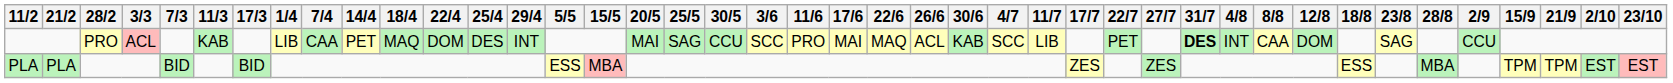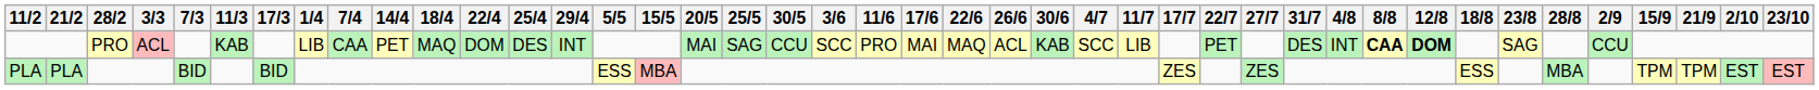row 2 | 31/7: bold -> normal
row 2 | 8/8: normal -> bold
row 2 | 12/8: normal -> bold
